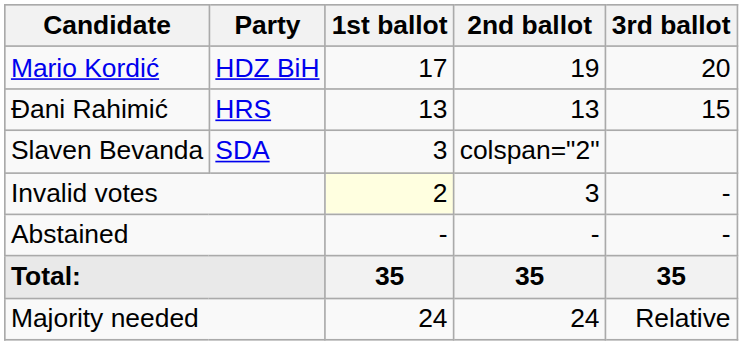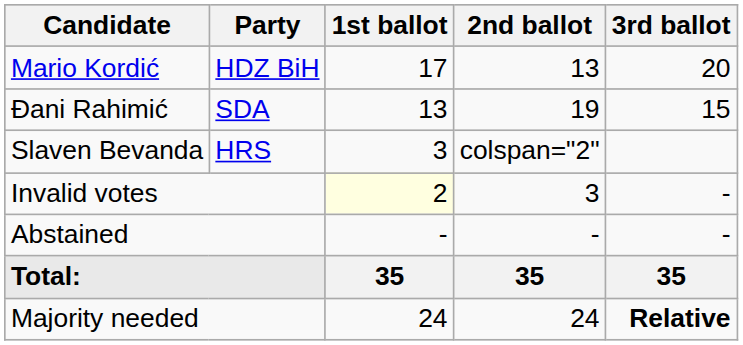Mario Kordić | 2nd ballot: 19 -> 13
Đani Rahimić | Party: HRS -> SDA
Đani Rahimić | 2nd ballot: 13 -> 19
Slaven Bevanda | Party: SDA -> HRS
Majority needed | 3rd ballot: normal -> bold
